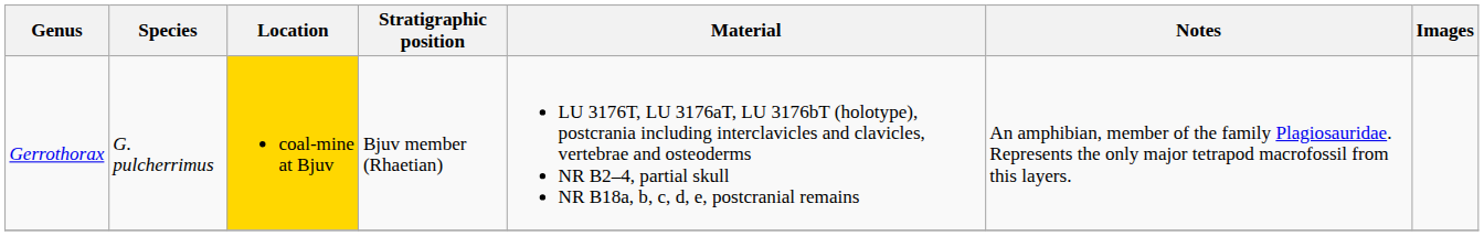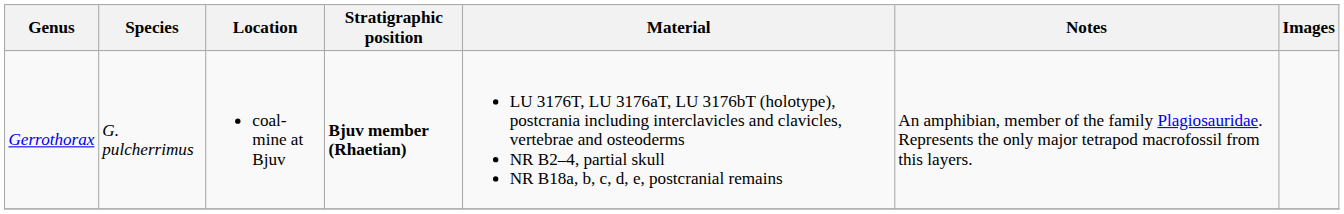Gerrothorax | Location: gold background -> no background
Gerrothorax | Stratigraphic position: normal -> bold
